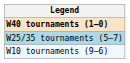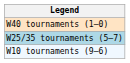row 2 | column 1: bold -> normal
